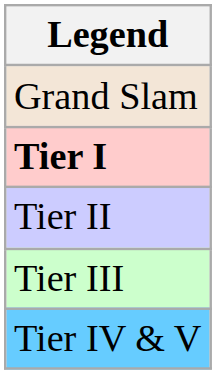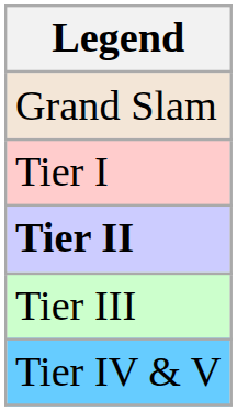Tier I | column 1: bold -> normal
Tier II | column 1: normal -> bold
